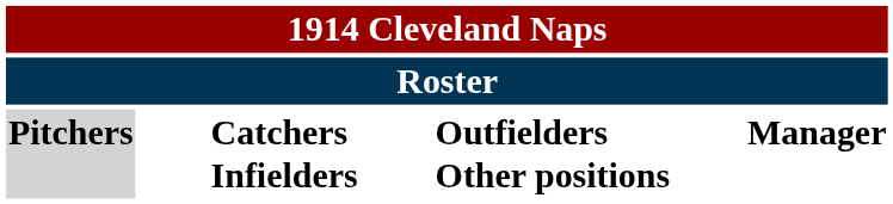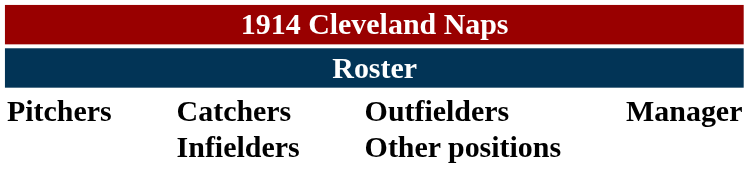Pitchers | column 1: lightgrey background -> no background
